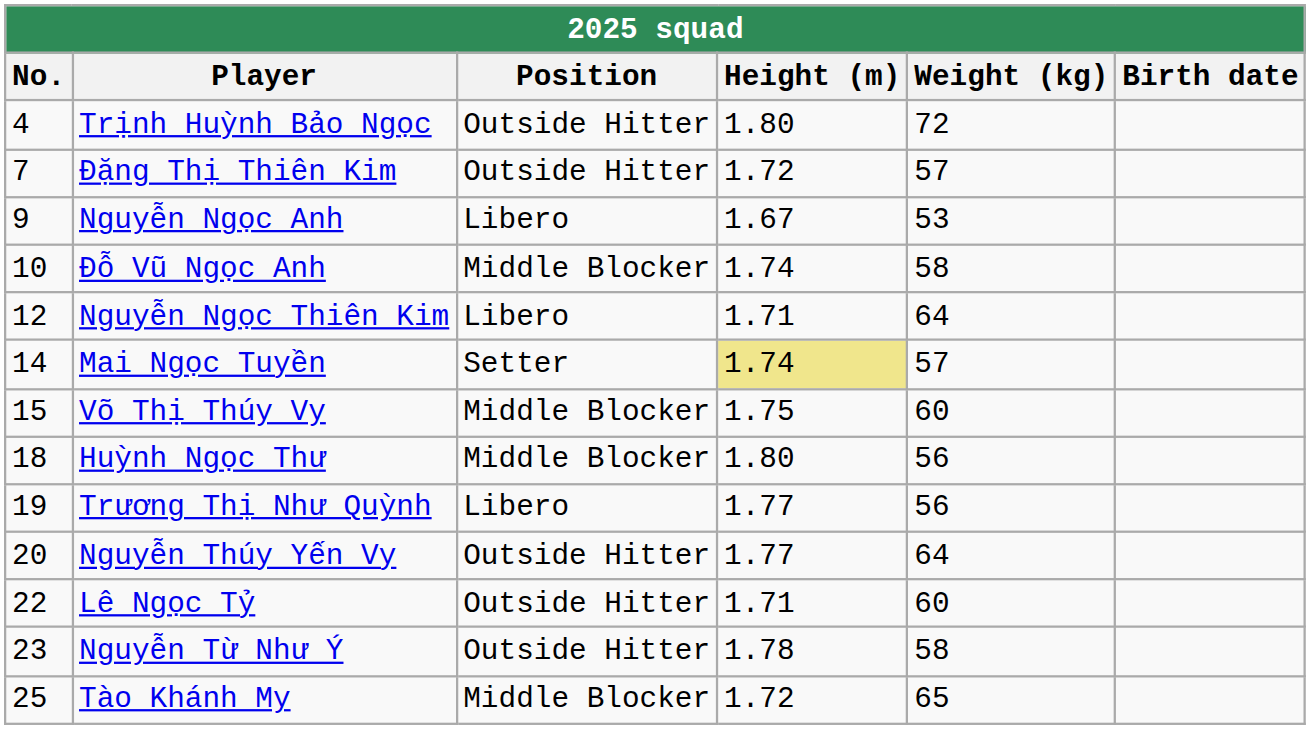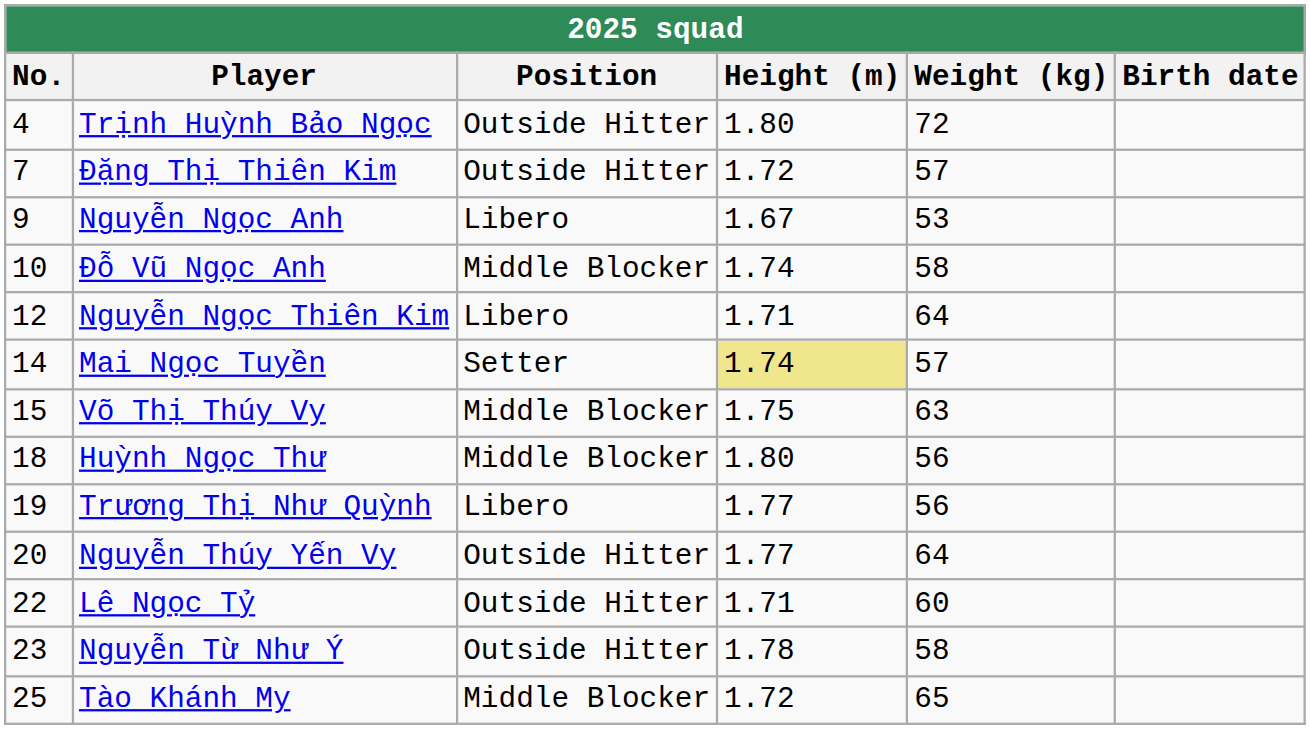Võ Thị Thúy Vy | Weight (kg): 60 -> 63
